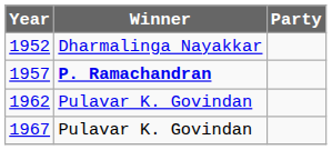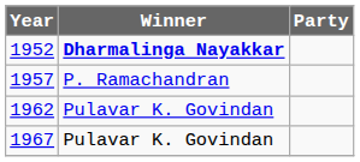1952 | Winner: normal -> bold
1957 | Winner: bold -> normal
